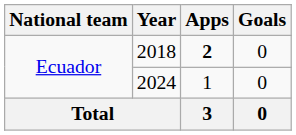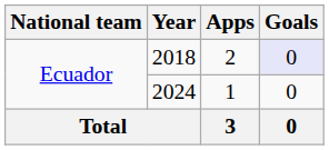2018 | Apps: bold -> normal
2018 | Goals: no background -> lavender background
